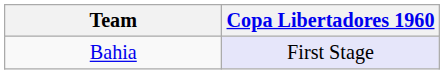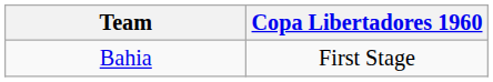Bahia | Copa Libertadores 1960: lavender background -> no background
